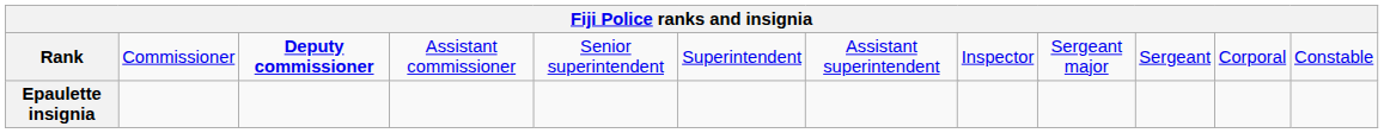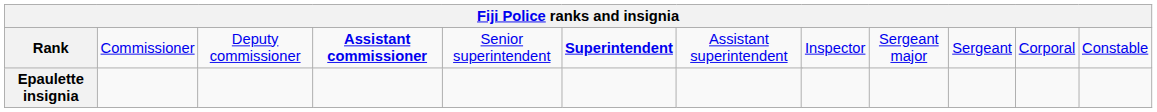Rank | column 3: bold -> normal
Rank | column 4: normal -> bold
Rank | column 6: normal -> bold
